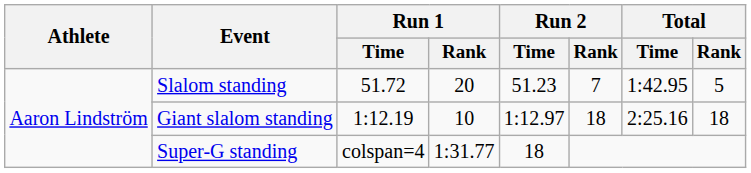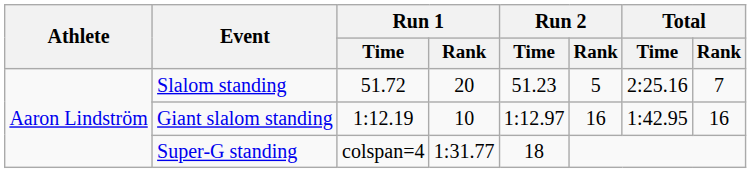Slalom standing | Run 2 / Rank: 7 -> 5
Slalom standing | Total / Time: 1:42.95 -> 2:25.16
Slalom standing | Total / Rank: 5 -> 7
Giant slalom standing | Run 2 / Rank: 18 -> 16
Giant slalom standing | Total / Time: 2:25.16 -> 1:42.95
Giant slalom standing | Total / Rank: 18 -> 16
